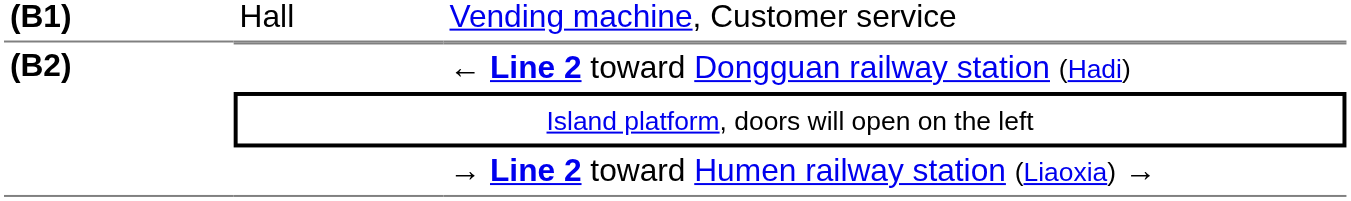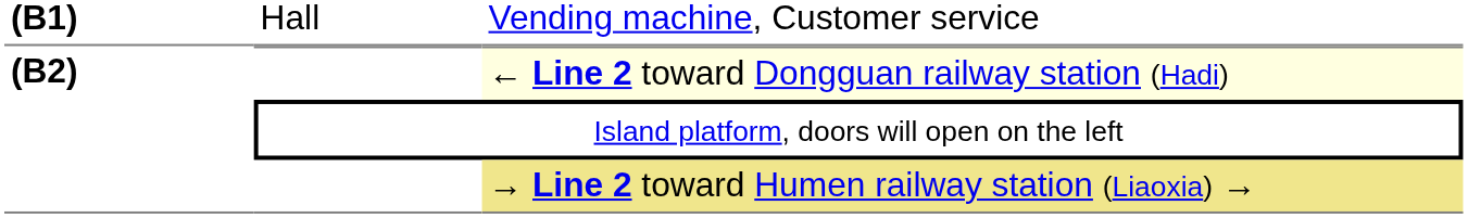← Line 2 toward Dongguan railway station (Hadi) | column 3: no background -> lightyellow background
→ Line 2 toward Humen railway station (Liaoxia) → | column 3: no background -> khaki background
